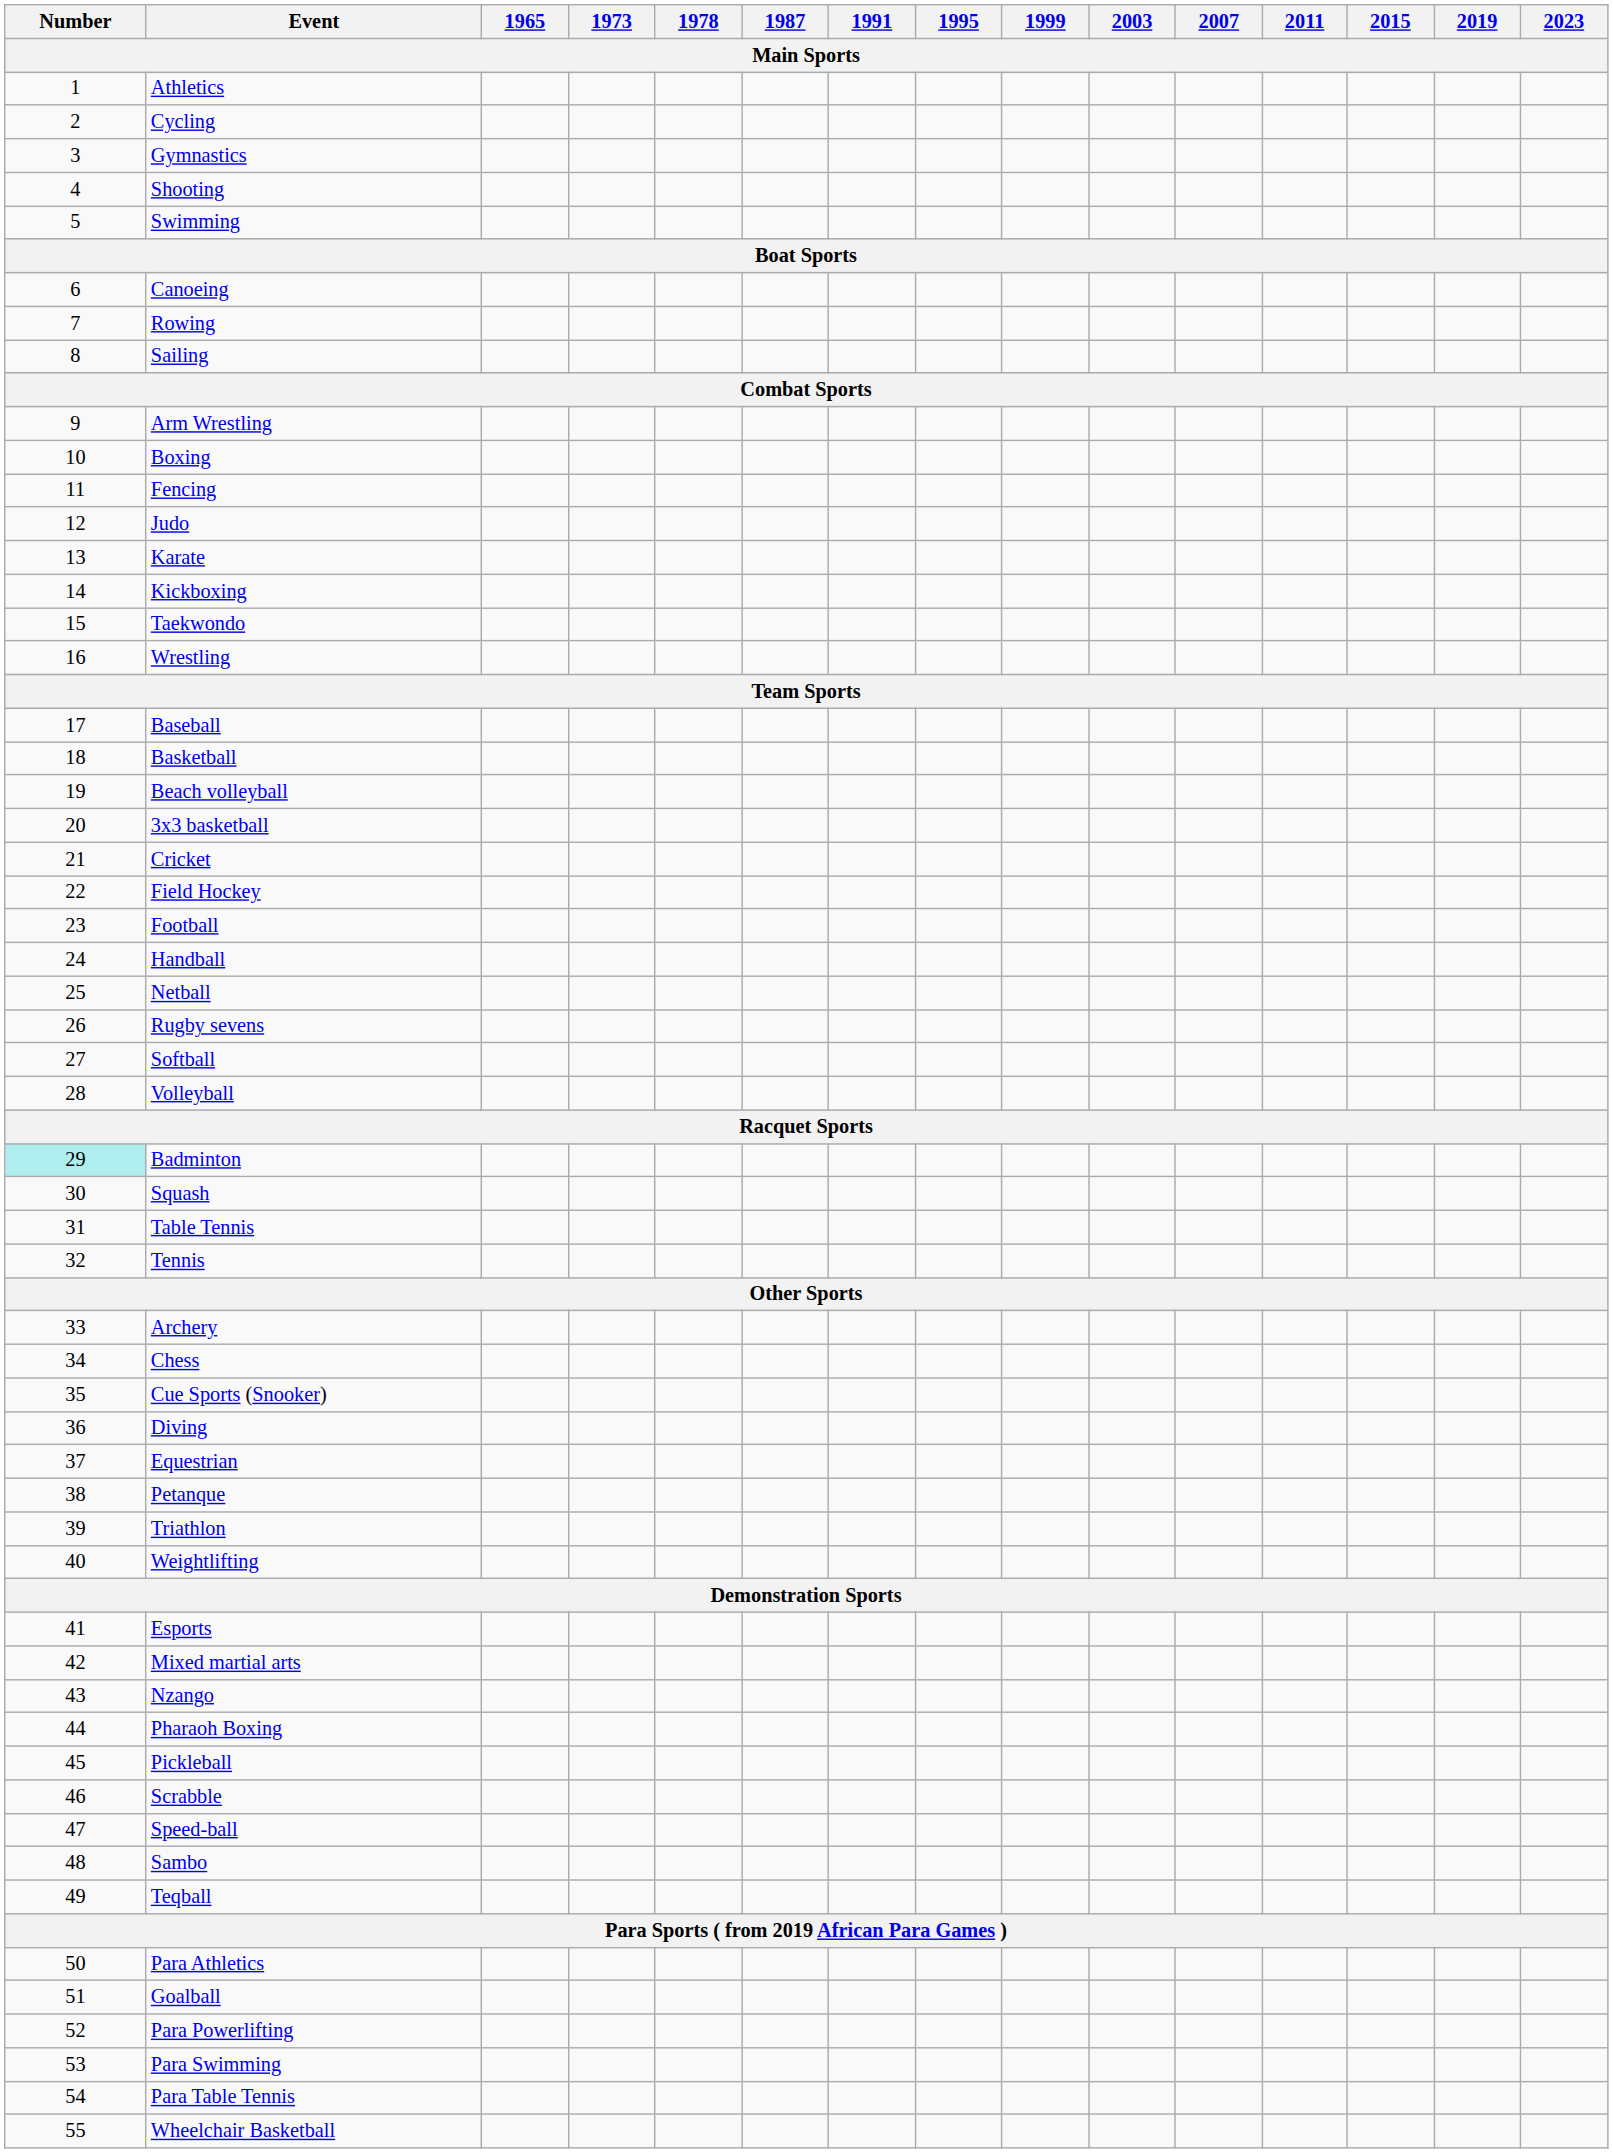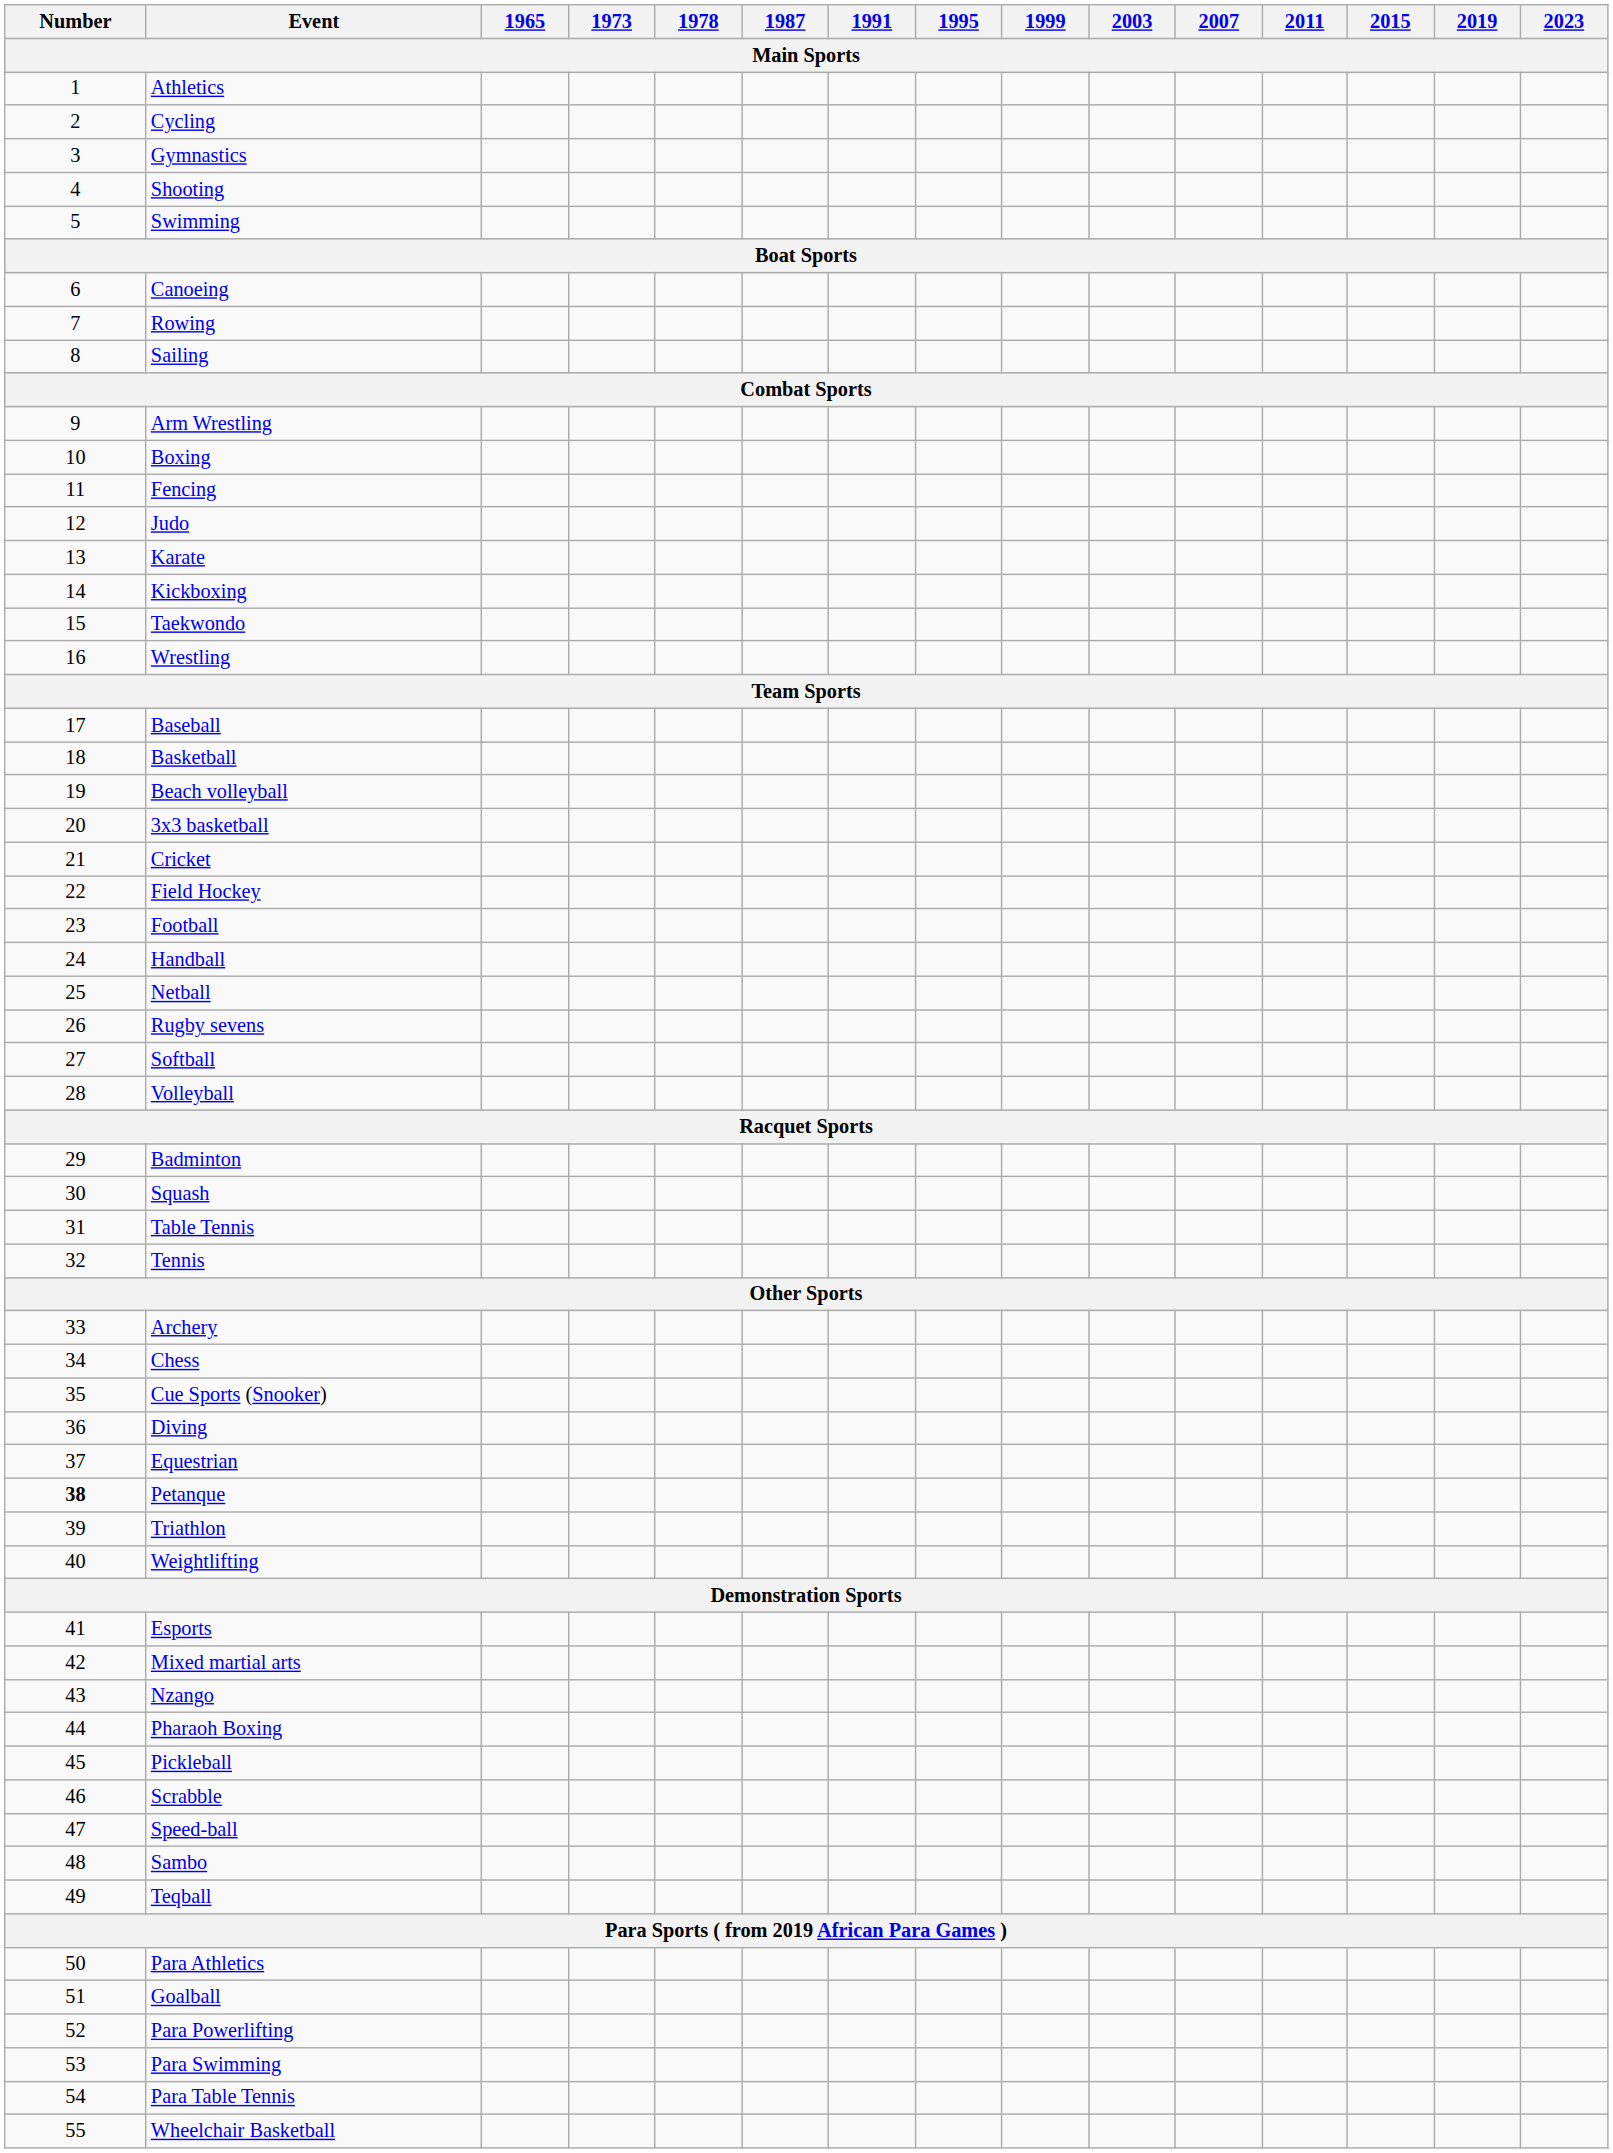Badminton | Number: paleturquoise background -> no background
Petanque | Number: normal -> bold
